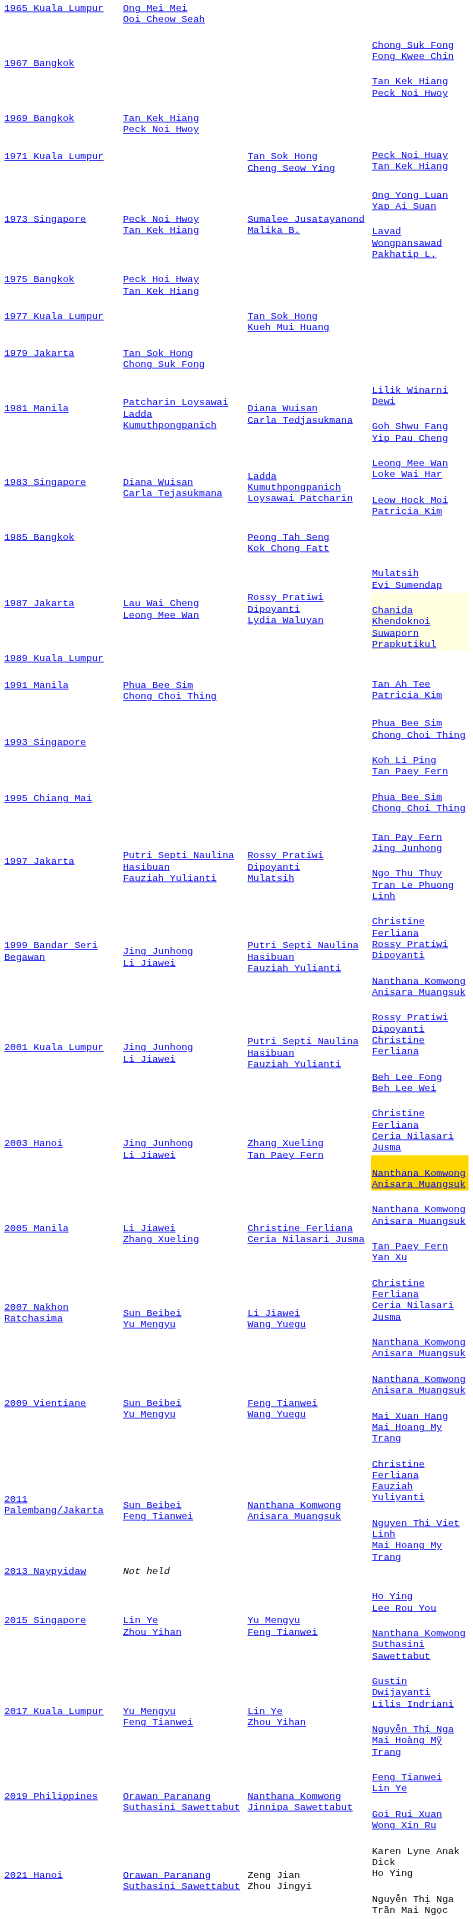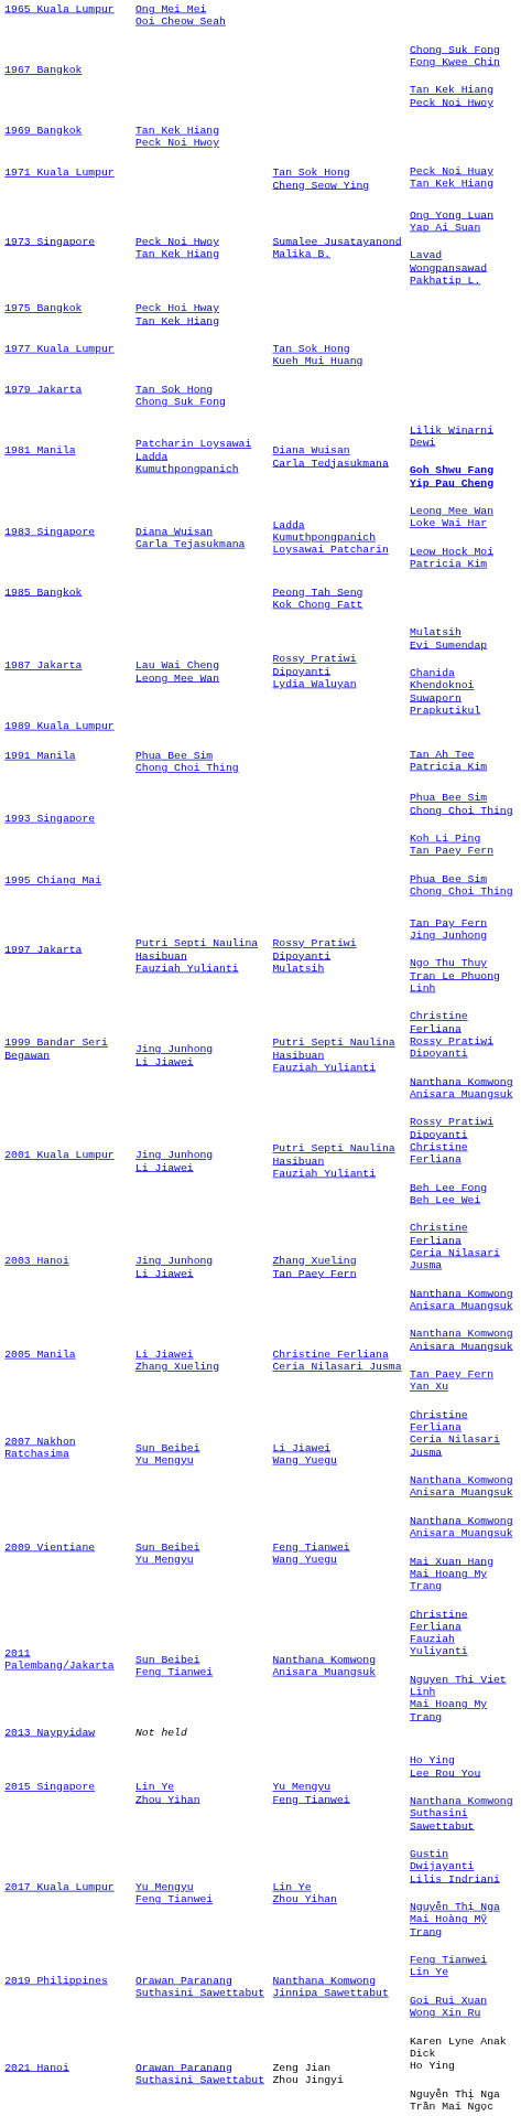Goh Shwu Fang Yip Pau Cheng | column 4: normal -> bold
Chanida Khendoknoi Suwaporn Prapkutikul | column 4: lightyellow background -> no background
2003 Hanoi / Nanthana Komwong Anisara Muangsuk | column 4: gold background -> no background
